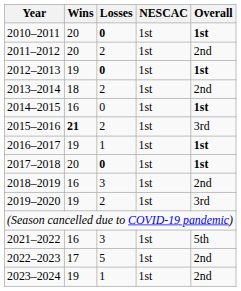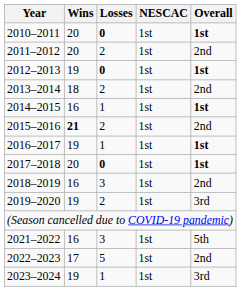2014–2015 | Losses: 0 -> 1
2015–2016 | Overall: 3rd -> 2nd
2023–2024 | Overall: 2nd -> 3rd
